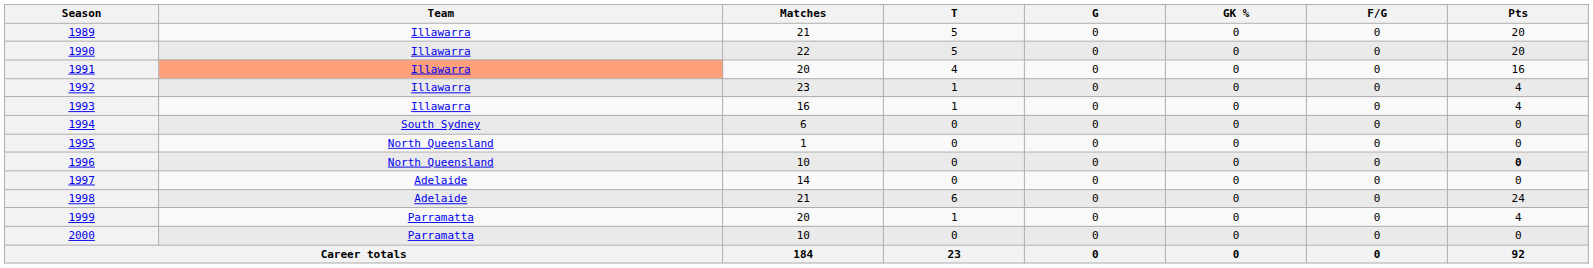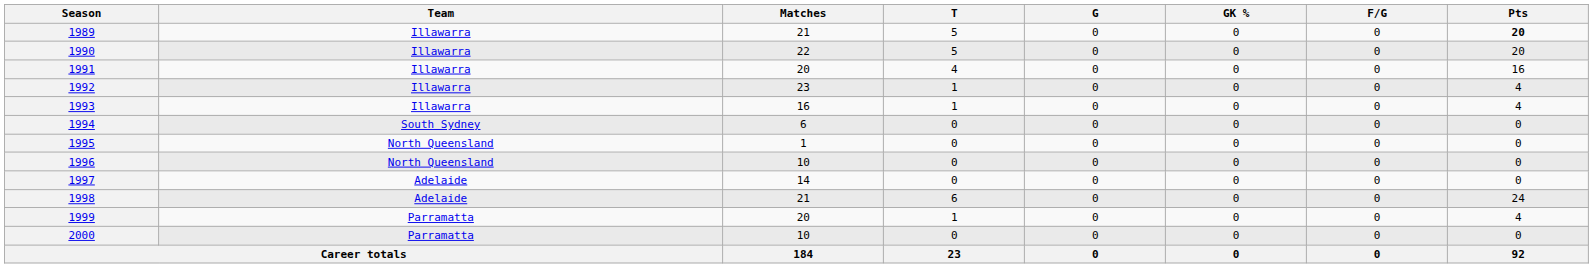1989 | Pts: normal -> bold
1991 | Team: lightsalmon background -> no background
1996 | Pts: bold -> normal
